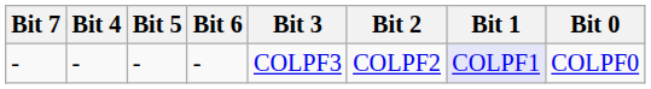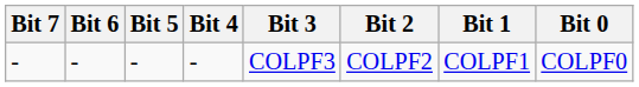columns swapped: Bit 6 <-> Bit 4
row 2 | Bit 1: lavender background -> no background
